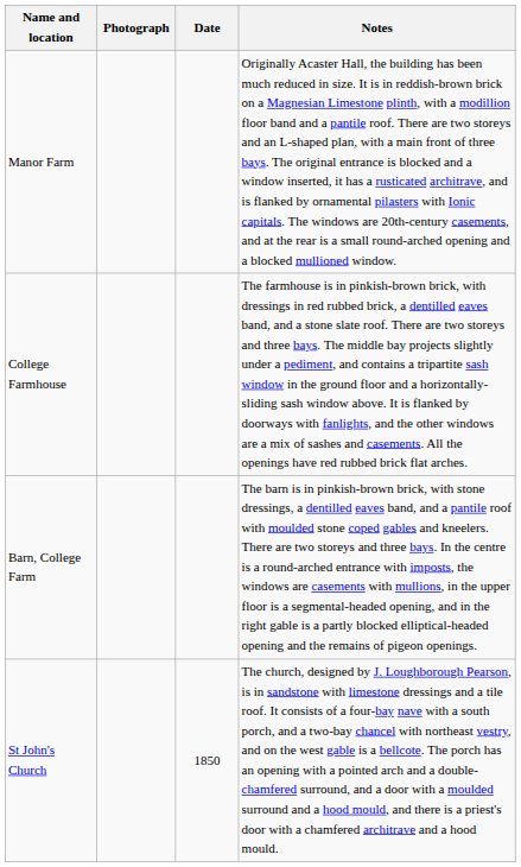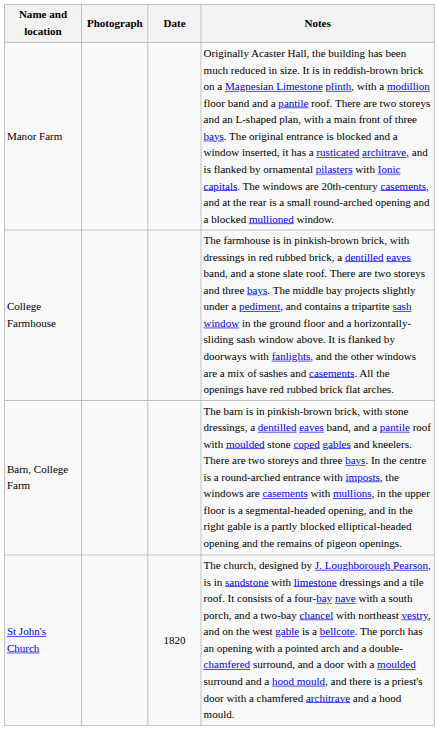St John's Church | Date: 1850 -> 1820
